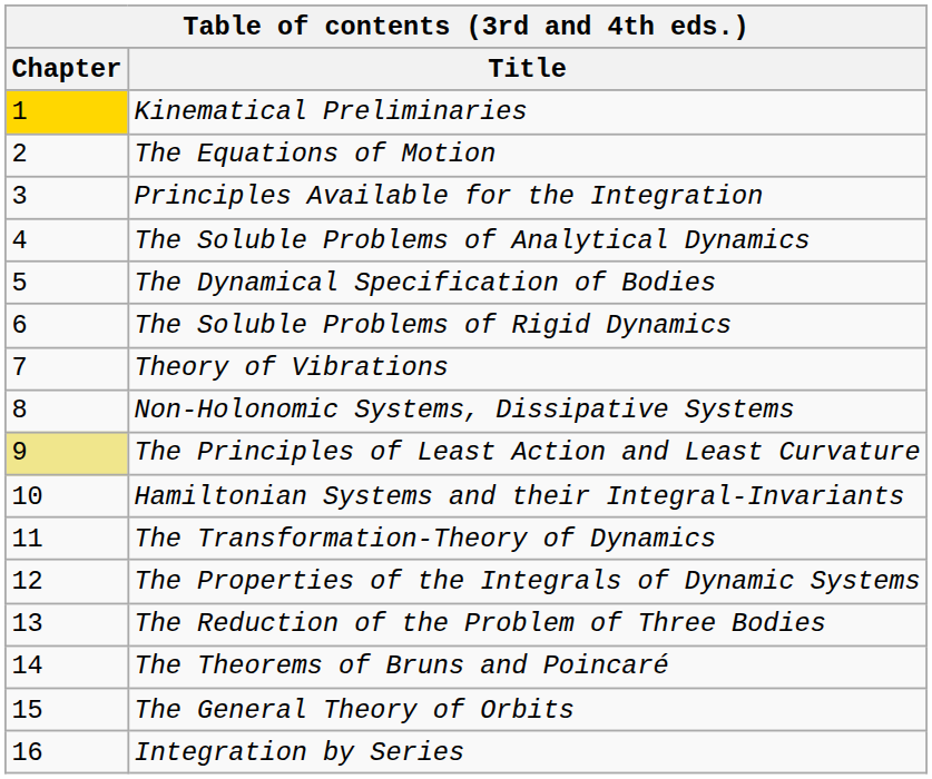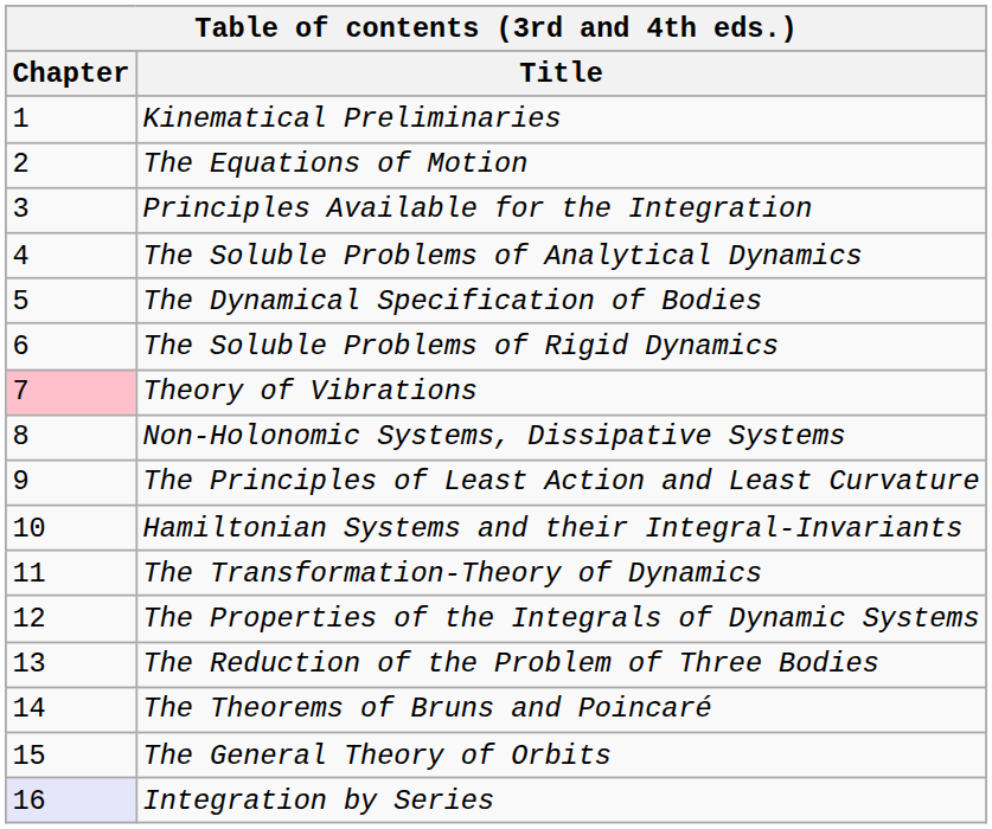Kinematical Preliminaries | Chapter: gold background -> no background
Theory of Vibrations | Chapter: no background -> pink background
The Principles of Least Action and Least Curvature | Chapter: khaki background -> no background
Integration by Series | Chapter: no background -> lavender background
